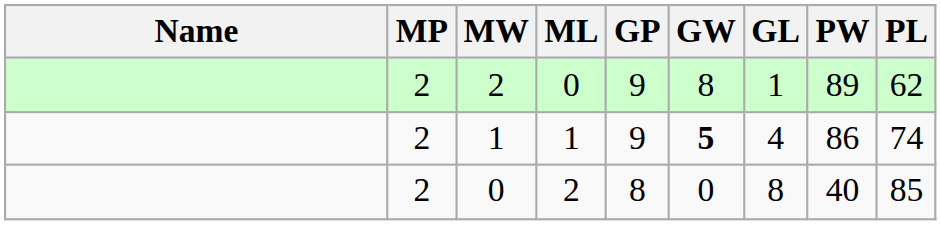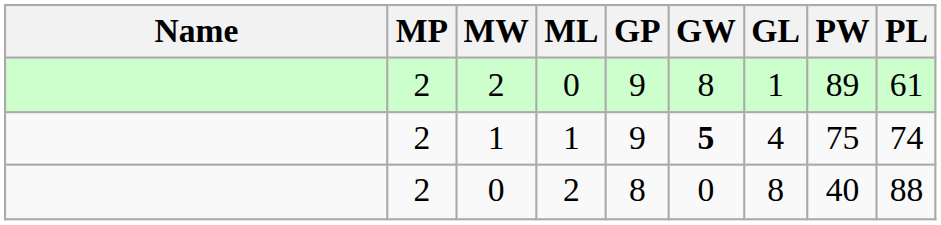row 2 | PL: 62 -> 61
row 3 | PW: 86 -> 75
row 4 | PL: 85 -> 88
